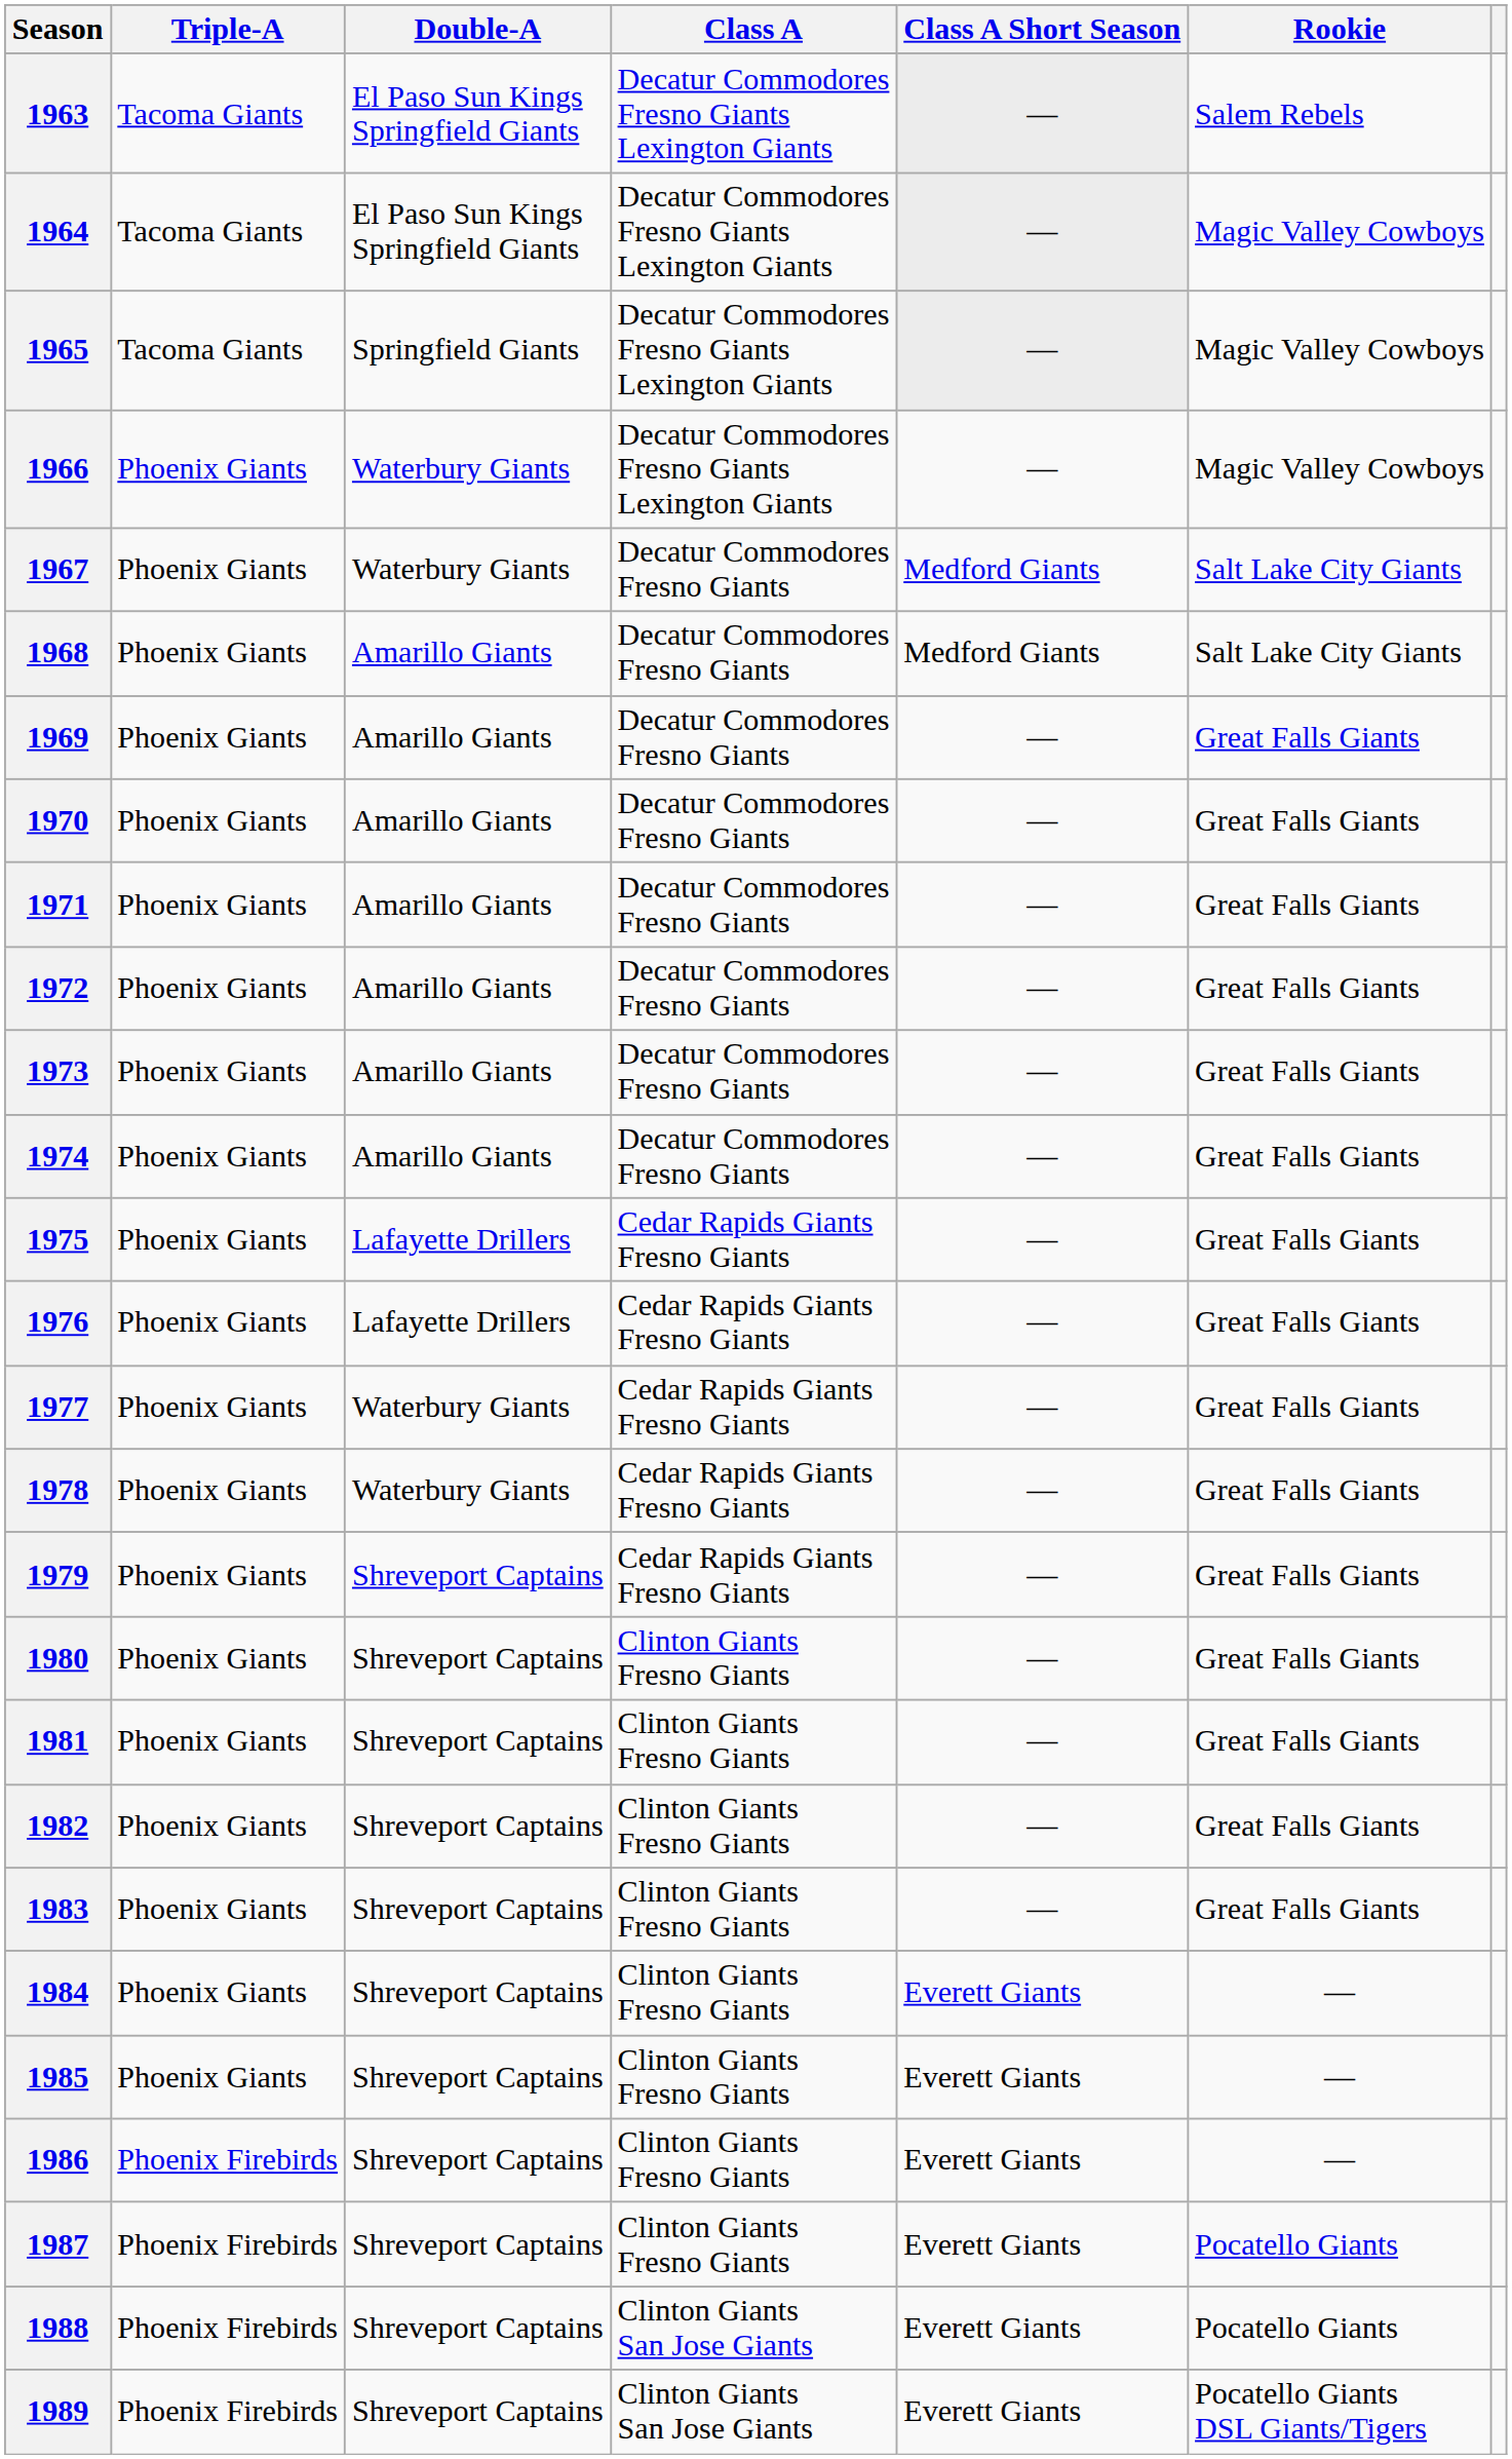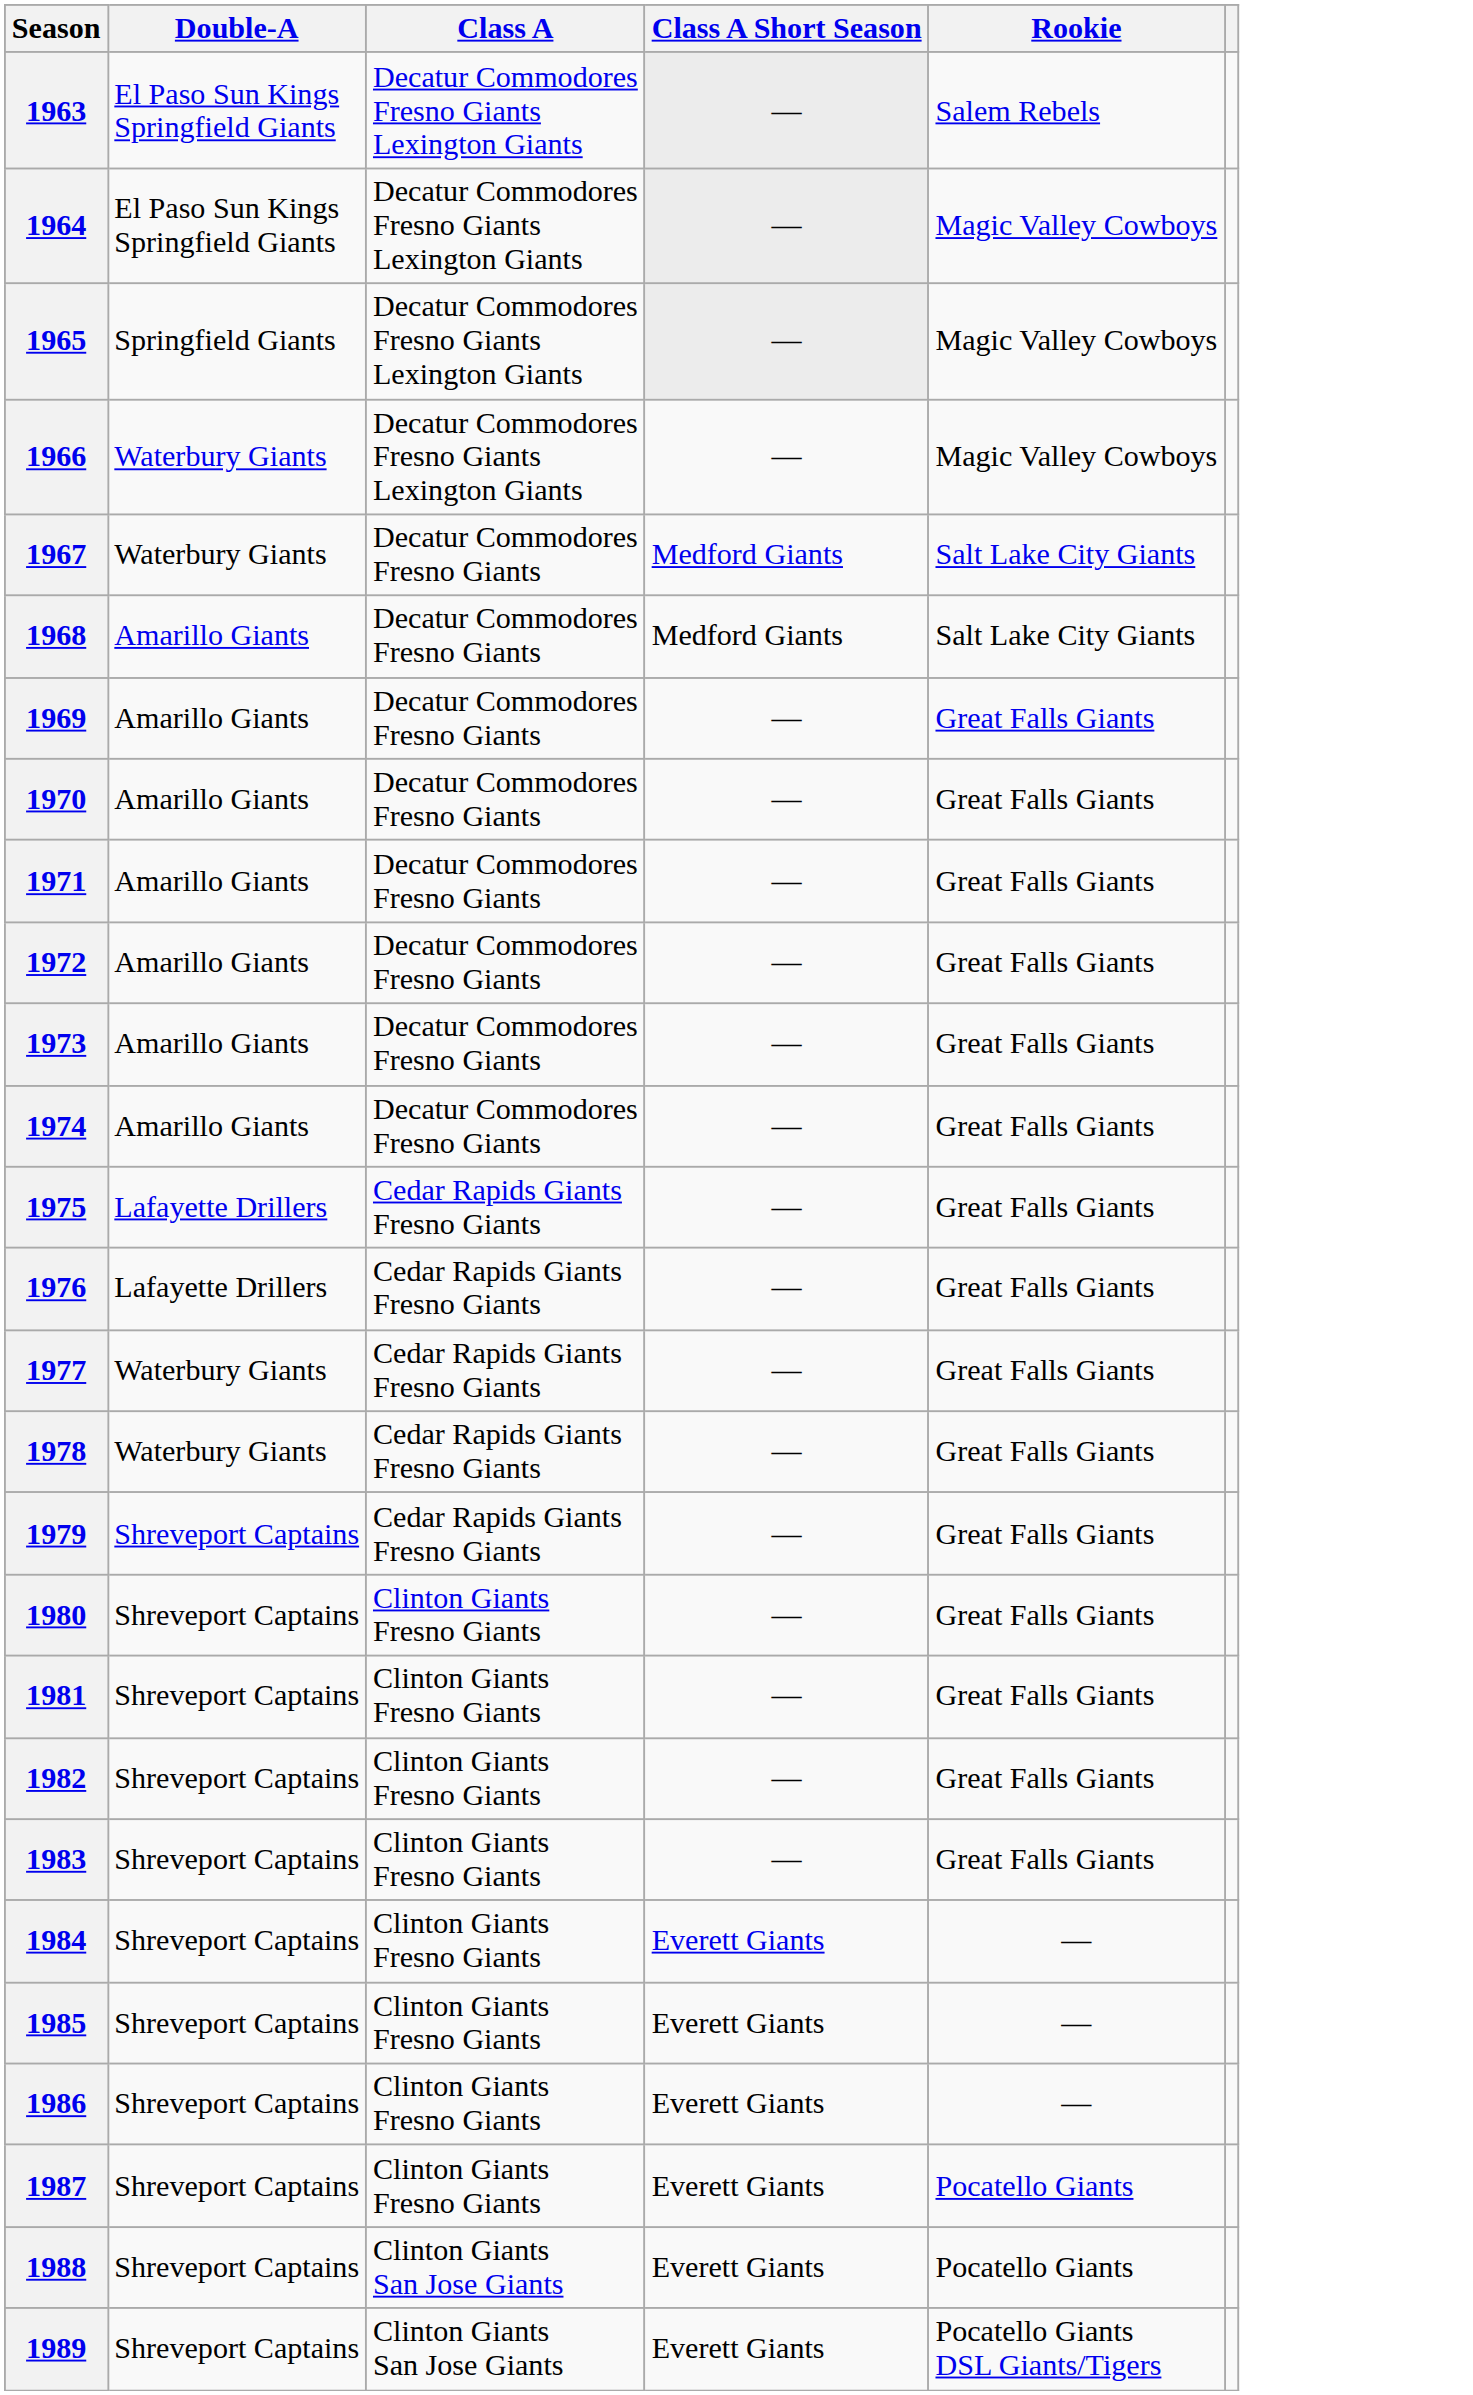- column: Triple-A | Tacoma Giants | Tacoma Giants | Tacoma Giants | Phoenix Giants | Phoenix Giants | Phoenix Giants | Phoenix Giants | Phoenix Giants | Phoenix Giants | Phoenix Giants | Phoenix Giants | Phoenix Giants | Phoenix Giants | Phoenix Giants | Phoenix Giants | Phoenix Giants | Phoenix Giants | Phoenix Giants | Phoenix Giants | Phoenix Giants | Phoenix Giants | Phoenix Giants | Phoenix Giants | Phoenix Firebirds | Phoenix Firebirds | Phoenix Firebirds | Phoenix Firebirds
